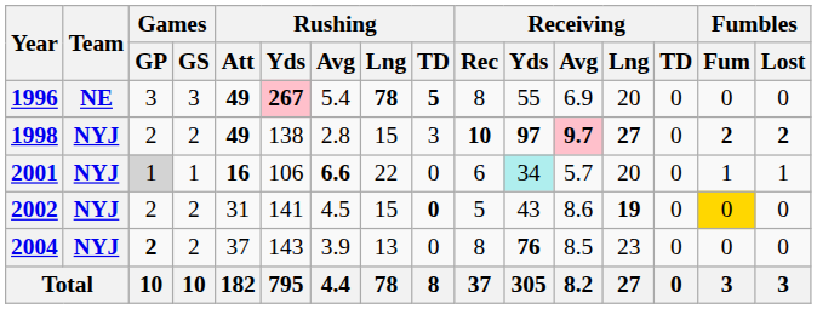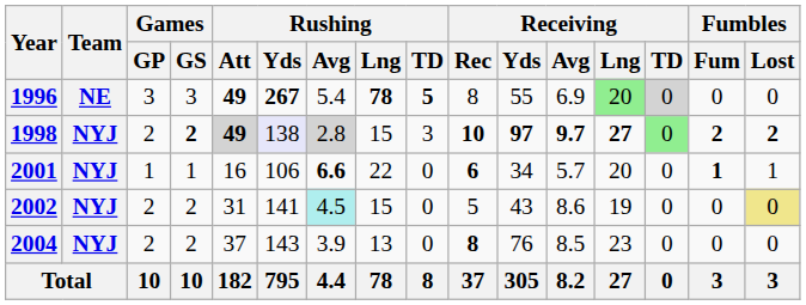1996 | Rushing / Yds: pink background -> no background
1996 | Receiving / Lng: no background -> lightgreen background
1996 | Receiving / TD: no background -> lightgrey background
1998 | Games / GS: normal -> bold
1998 | Rushing / Att: no background -> lightgrey background
1998 | Rushing / Yds: no background -> lavender background
1998 | Rushing / Avg: no background -> lightgrey background
1998 | Receiving / Avg: pink background -> no background
1998 | Receiving / TD: no background -> lightgreen background
2001 | Games / GP: lightgrey background -> no background
2001 | Rushing / Att: bold -> normal
2001 | Receiving / Rec: normal -> bold
2001 | Receiving / Yds: paleturquoise background -> no background
2001 | Fumbles / Fum: normal -> bold
2002 | Rushing / Avg: no background -> paleturquoise background
2002 | Rushing / TD: bold -> normal
2002 | Receiving / Lng: bold -> normal
2002 | Fumbles / Fum: gold background -> no background
2002 | Fumbles / Lost: no background -> khaki background
2004 | Games / GP: bold -> normal
2004 | Receiving / Rec: normal -> bold
2004 | Receiving / Yds: bold -> normal
